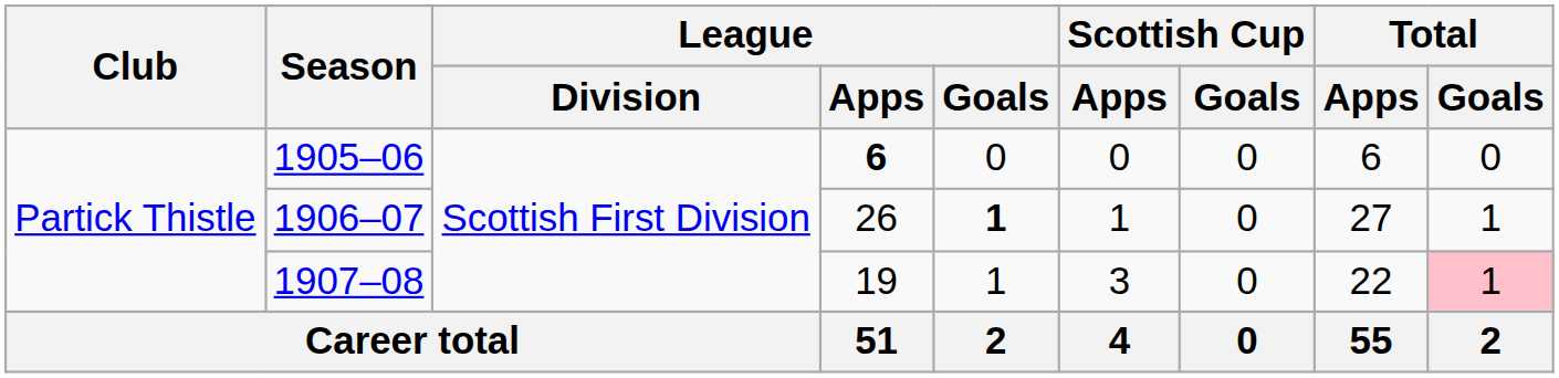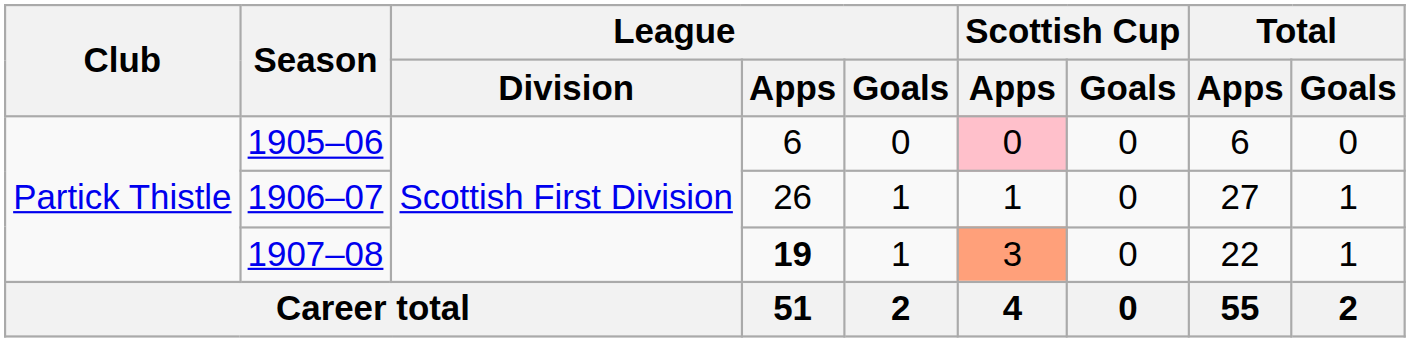1905–06 | League / Apps: bold -> normal
1905–06 | Scottish Cup / Apps: no background -> pink background
1906–07 | League / Goals: bold -> normal
1907–08 | League / Apps: normal -> bold
1907–08 | Scottish Cup / Apps: no background -> lightsalmon background
1907–08 | Total / Goals: pink background -> no background
